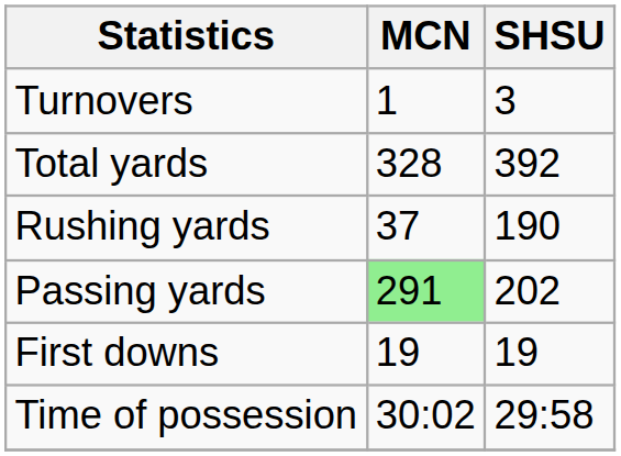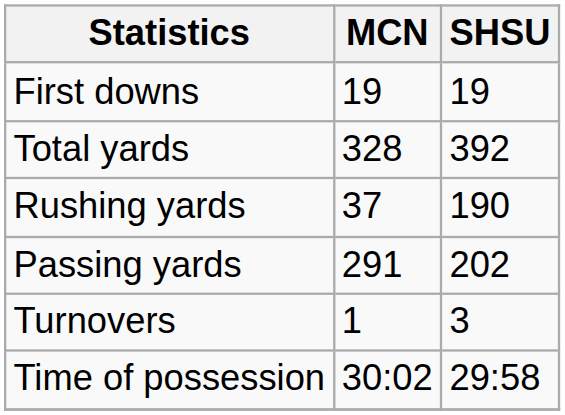rows swapped: First downs <-> Turnovers
Passing yards | MCN: lightgreen background -> no background
